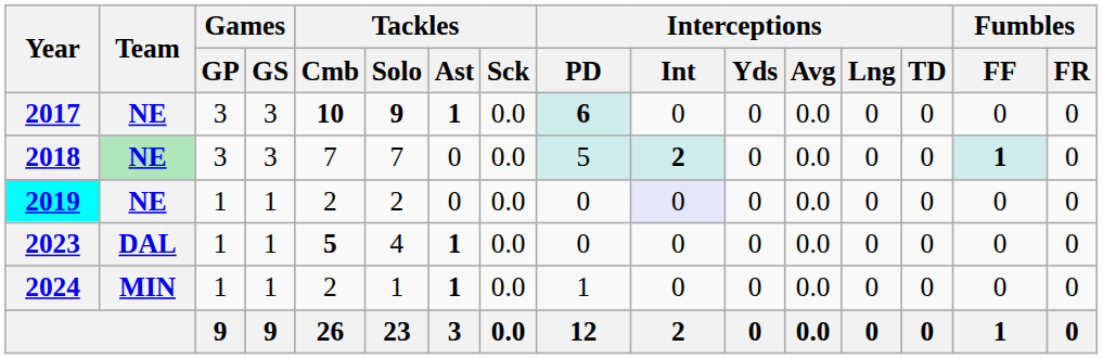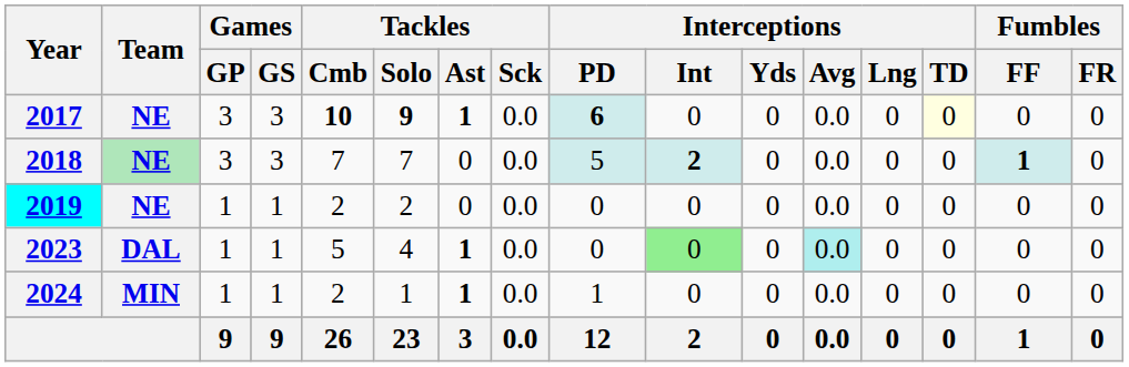2017 | Interceptions / TD: no background -> lightyellow background
2019 | Interceptions / Int: lavender background -> no background
2023 | Tackles / Cmb: bold -> normal
2023 | Interceptions / Int: no background -> lightgreen background
2023 | Interceptions / Avg: no background -> paleturquoise background
